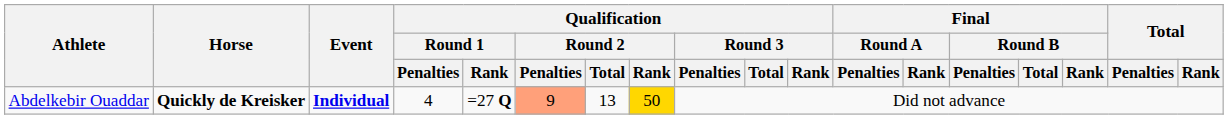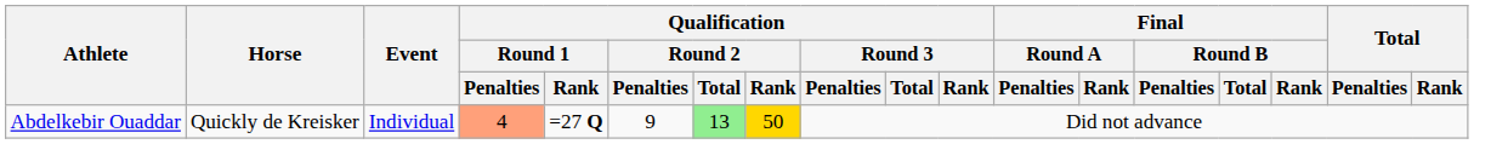Abdelkebir Ouaddar | Horse: bold -> normal
Abdelkebir Ouaddar | Event: bold -> normal
Abdelkebir Ouaddar | Qualification / Round 1 / Penalties: no background -> lightsalmon background
Abdelkebir Ouaddar | Qualification / Round 2 / Penalties: lightsalmon background -> no background
Abdelkebir Ouaddar | Qualification / Round 2 / Total: no background -> lightgreen background
